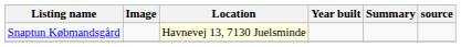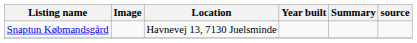Snaptun Købmandsgård | Location: lightyellow background -> no background
